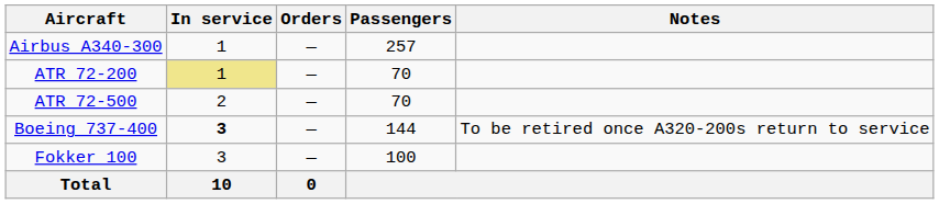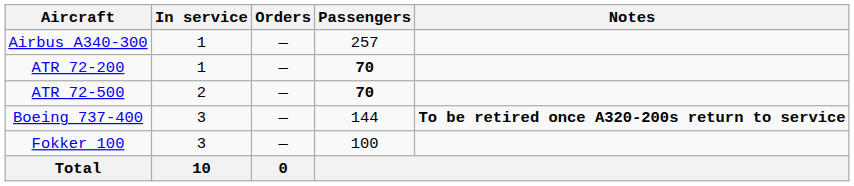ATR 72-200 | In service: khaki background -> no background
ATR 72-200 | Passengers: normal -> bold
ATR 72-500 | Passengers: normal -> bold
Boeing 737-400 | In service: bold -> normal
Boeing 737-400 | Notes: normal -> bold
